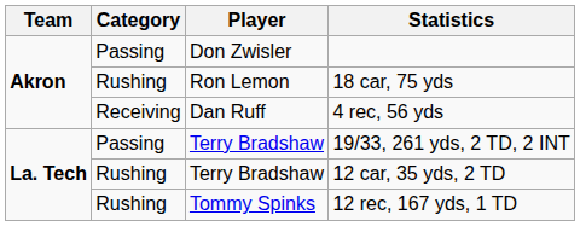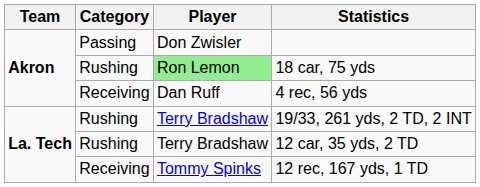18 car, 75 yds | Player: no background -> lightgreen background
19/33, 261 yds, 2 TD, 2 INT | Category: Passing -> Rushing
12 rec, 167 yds, 1 TD | Category: Rushing -> Receiving
